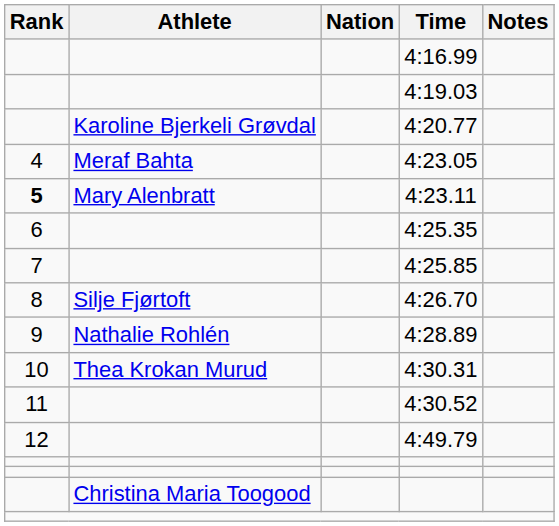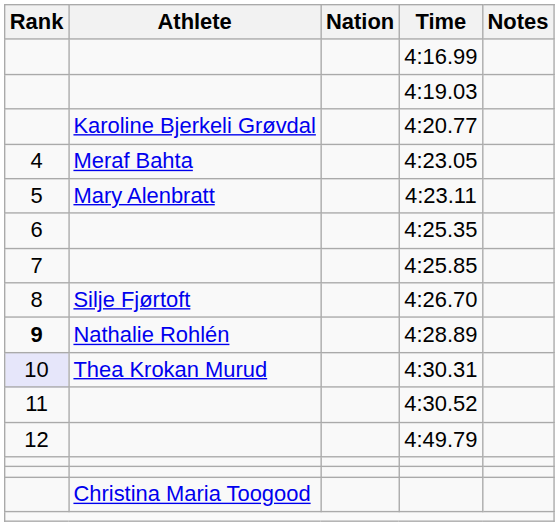4:23.11 | Rank: bold -> normal
4:28.89 | Rank: normal -> bold
4:30.31 | Rank: no background -> lavender background
